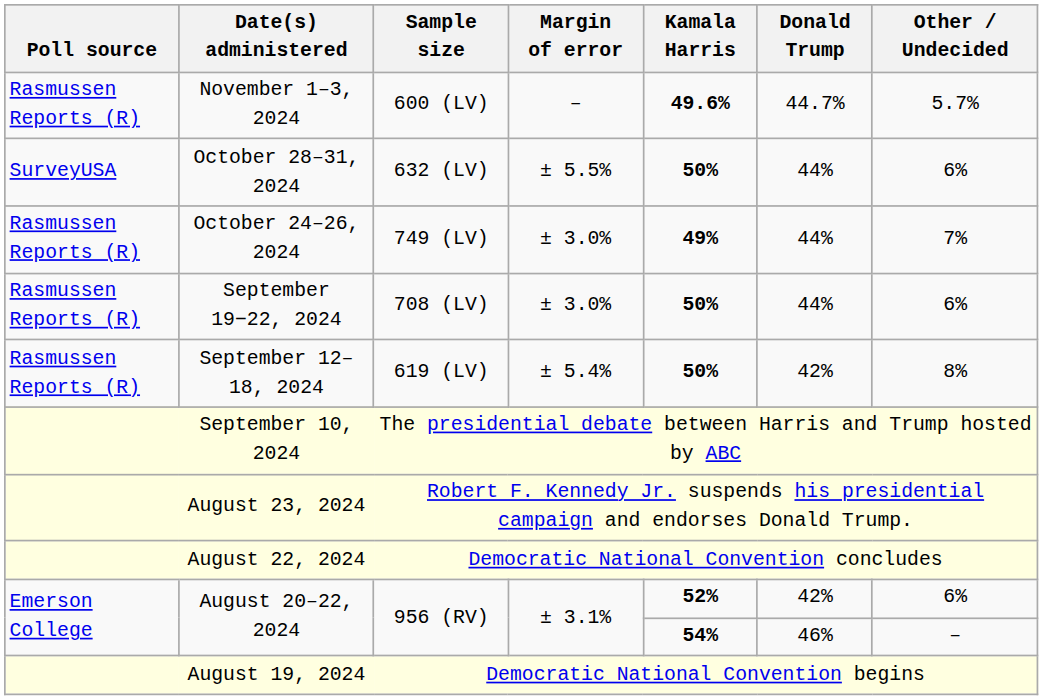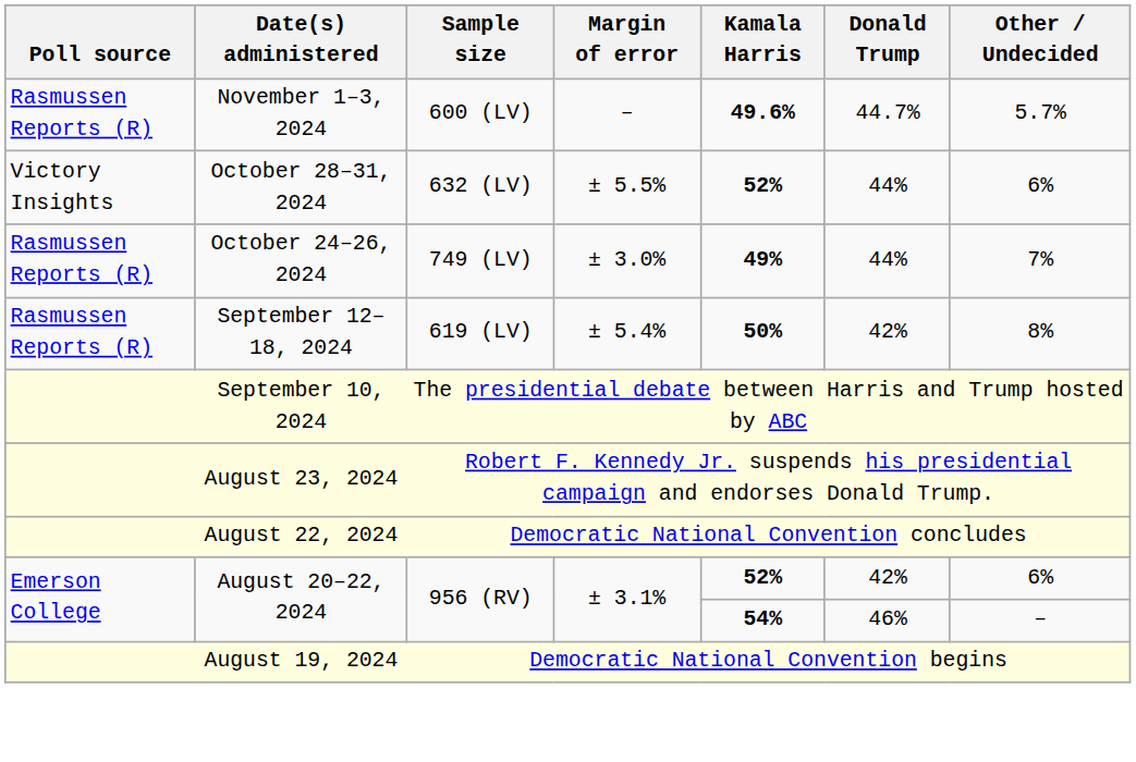October 28–31, 2024 | Poll source: SurveyUSA -> Victory Insights
October 28–31, 2024 | Kamala Harris: 50% -> 52%
- row: Rasmussen Reports (R) | September 19−22, 2024 | 708 (LV) | ± 3.0% | 50% | 44% | 6%
